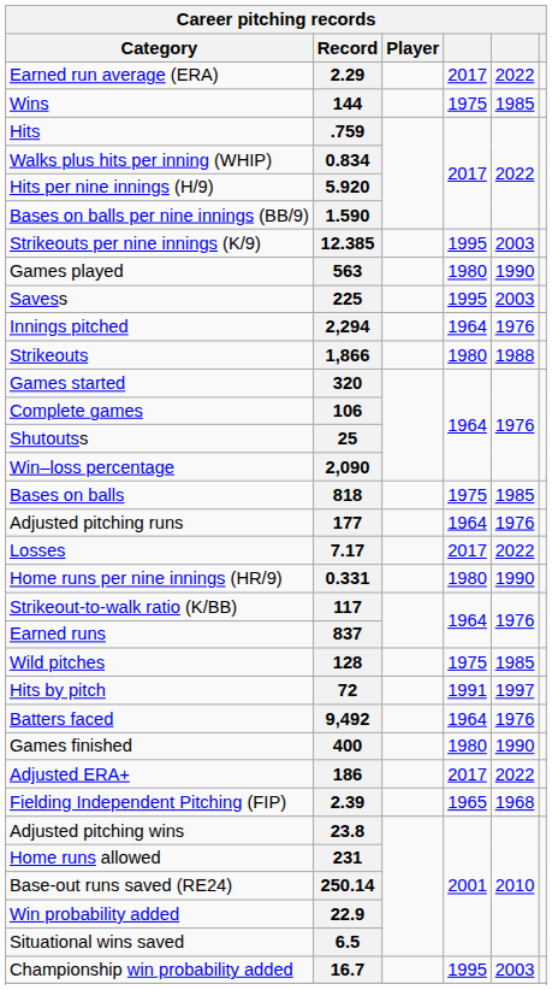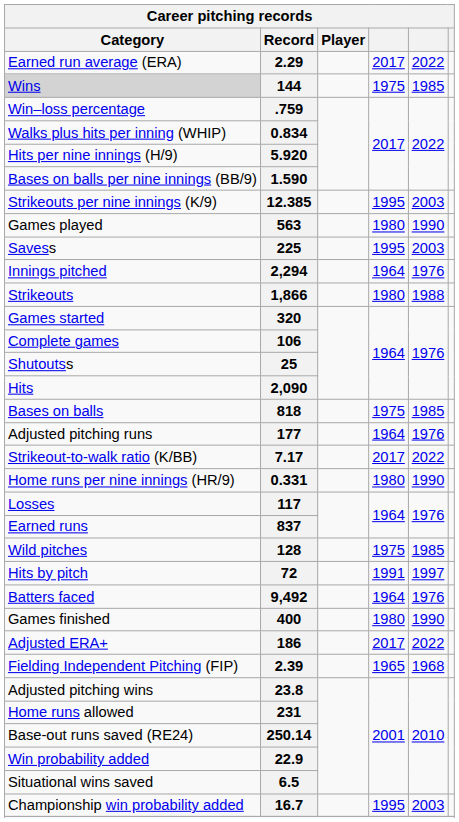144 | Category: no background -> lightgrey background
.759 | Category: Hits -> Win–loss percentage
2,090 | Category: Win–loss percentage -> Hits
7.17 | Category: Losses -> Strikeout-to-walk ratio (K/BB)
117 | Category: Strikeout-to-walk ratio (K/BB) -> Losses
